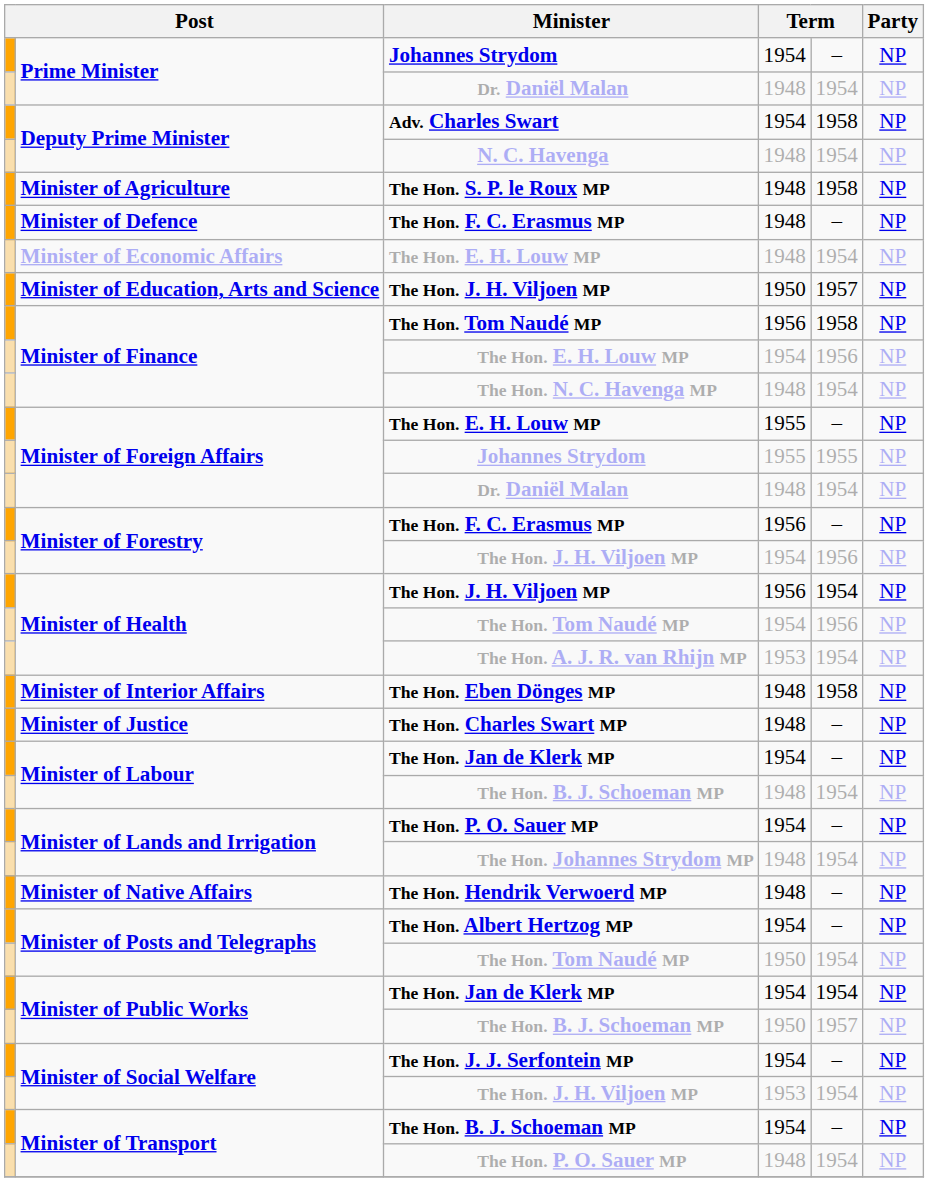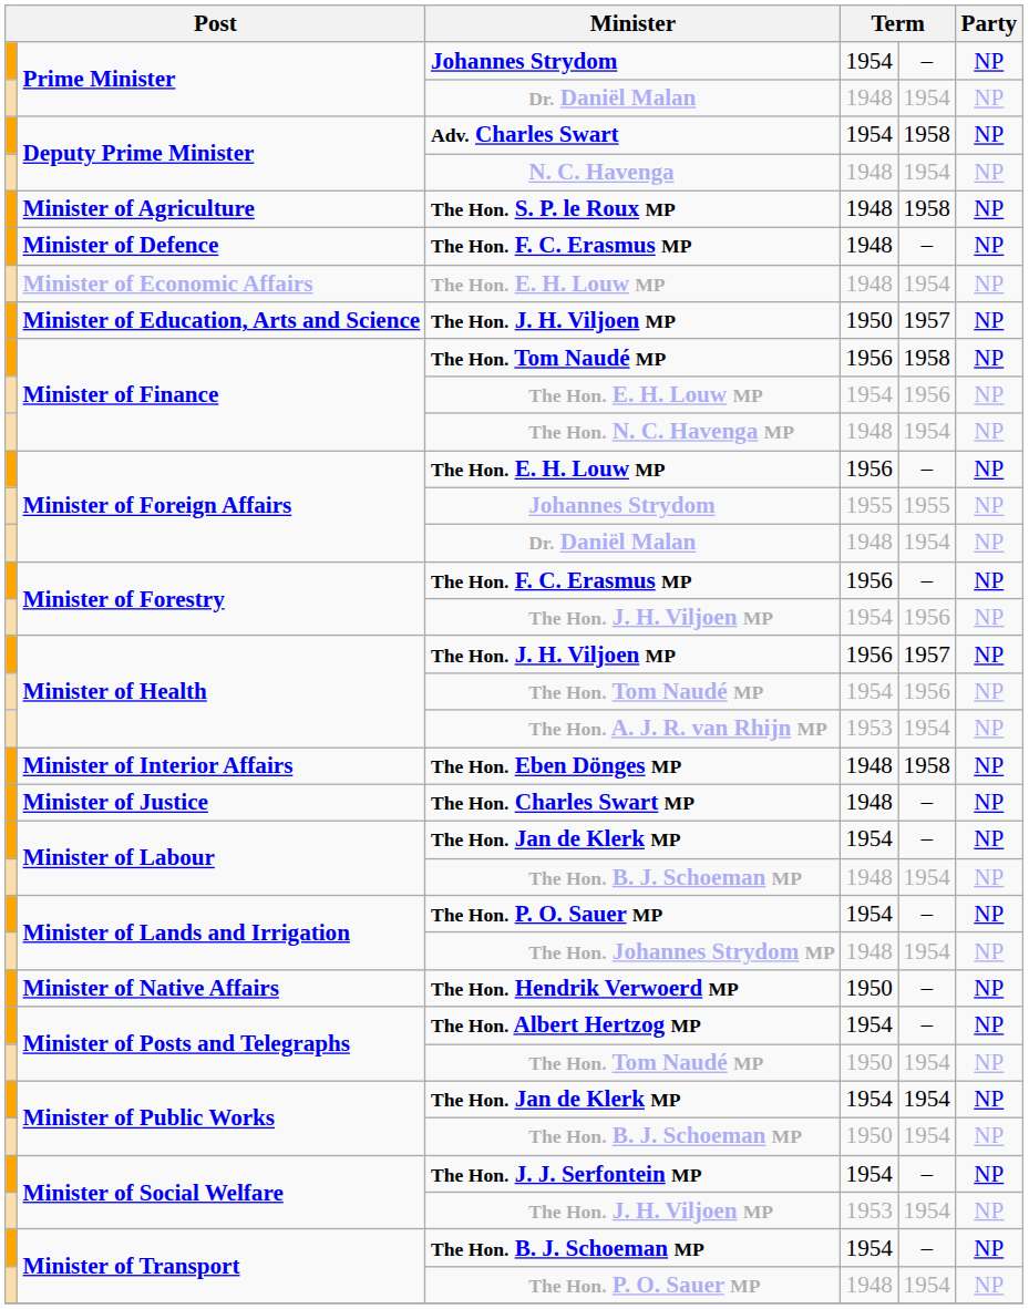Minister of Foreign Affairs / The Hon. E. H. Louw MP | column 4: 1955 -> 1956
Minister of Health / The Hon. J. H. Viljoen MP | column 5: 1954 -> 1957
The Hon. Hendrik Verwoerd MP | column 4: 1948 -> 1950
Minister of Public Works / The Hon. B. J. Schoeman MP | column 5: 1957 -> 1954
